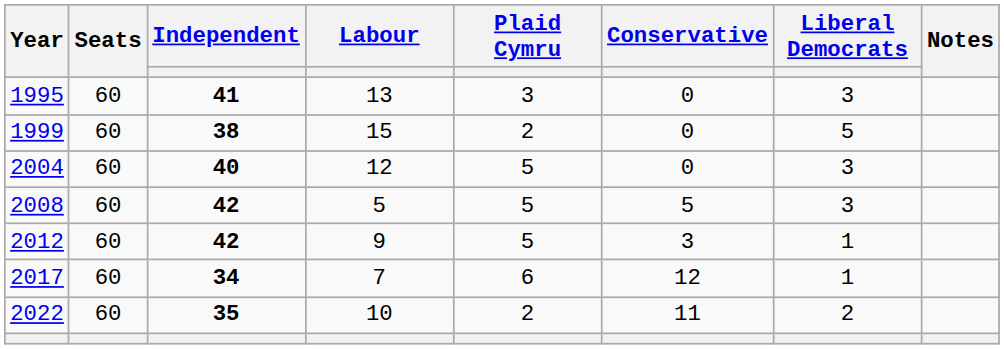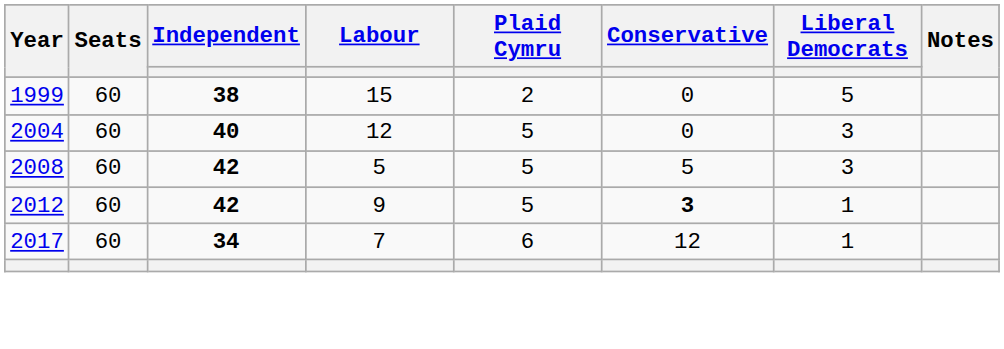- row: 1995 | 60 | 41 | 13 | 3 | 0 | 3
2012 | Conservative: normal -> bold
- row: 2022 | 60 | 35 | 10 | 2 | 11 | 2
